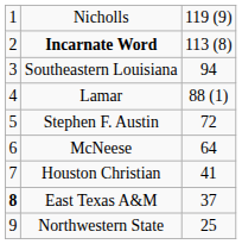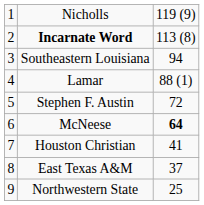McNeese | column 3: normal -> bold
East Texas A&M | column 1: bold -> normal
